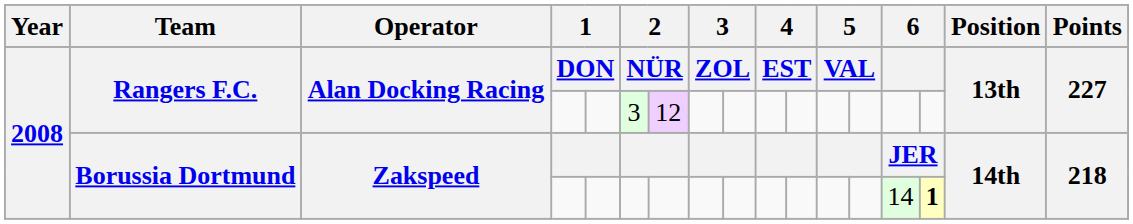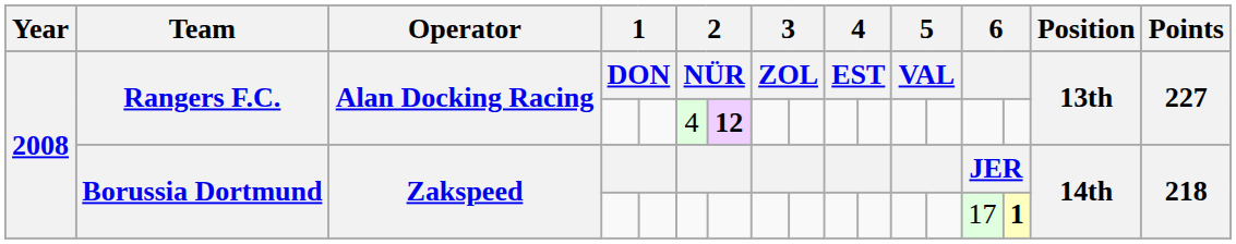row 3 | column 6: 3 -> 4
row 3 | column 7: normal -> bold
row 5 | column 14: 14 -> 17
